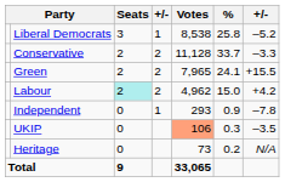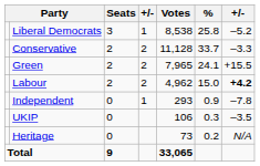Labour | Seats: paleturquoise background -> no background
Labour | column 7: normal -> bold
UKIP | Votes: lightsalmon background -> no background
